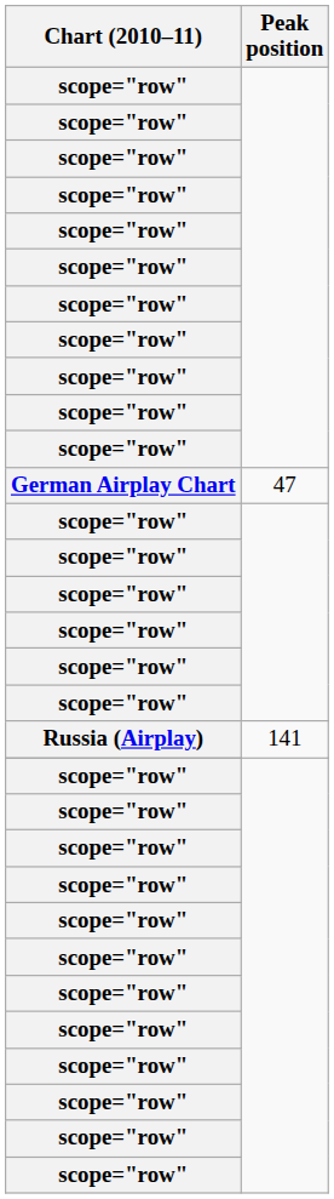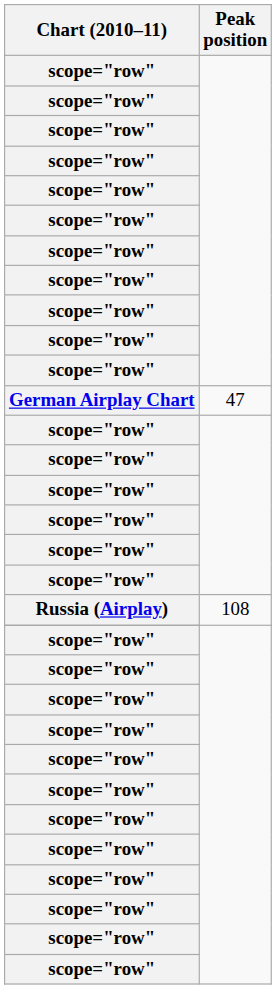Russia (Airplay) | Peak position: 141 -> 108
